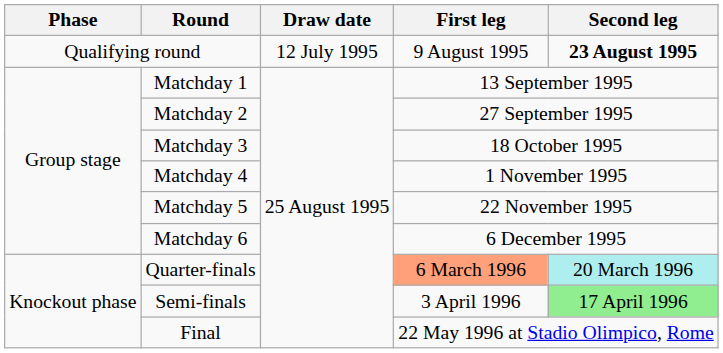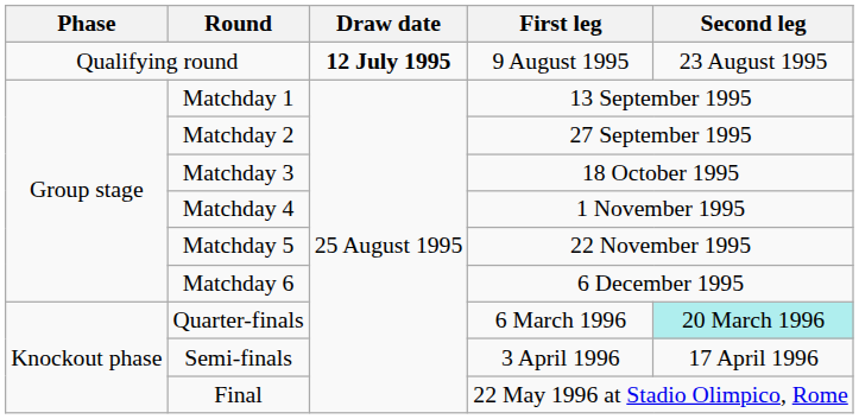Qualifying round | Draw date: normal -> bold
Qualifying round | Second leg: bold -> normal
Quarter-finals | First leg: lightsalmon background -> no background
Semi-finals | Second leg: lightgreen background -> no background
